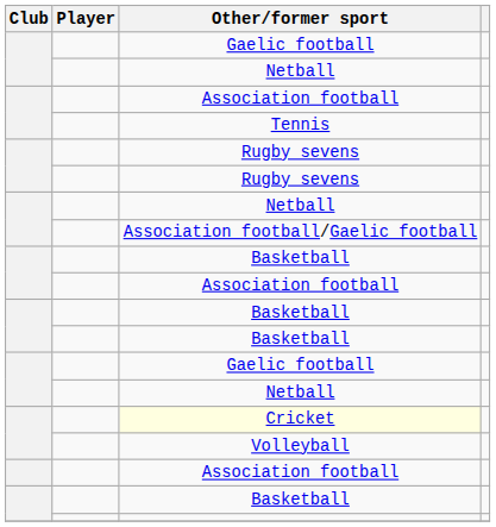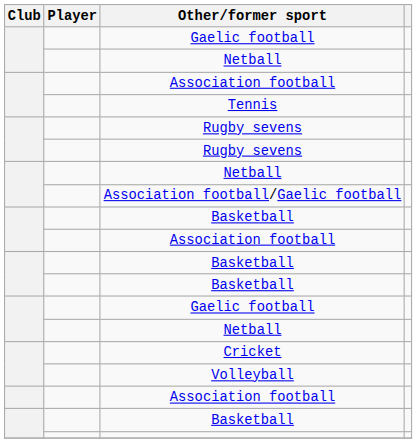Cricket | Other/former sport: lightyellow background -> no background
